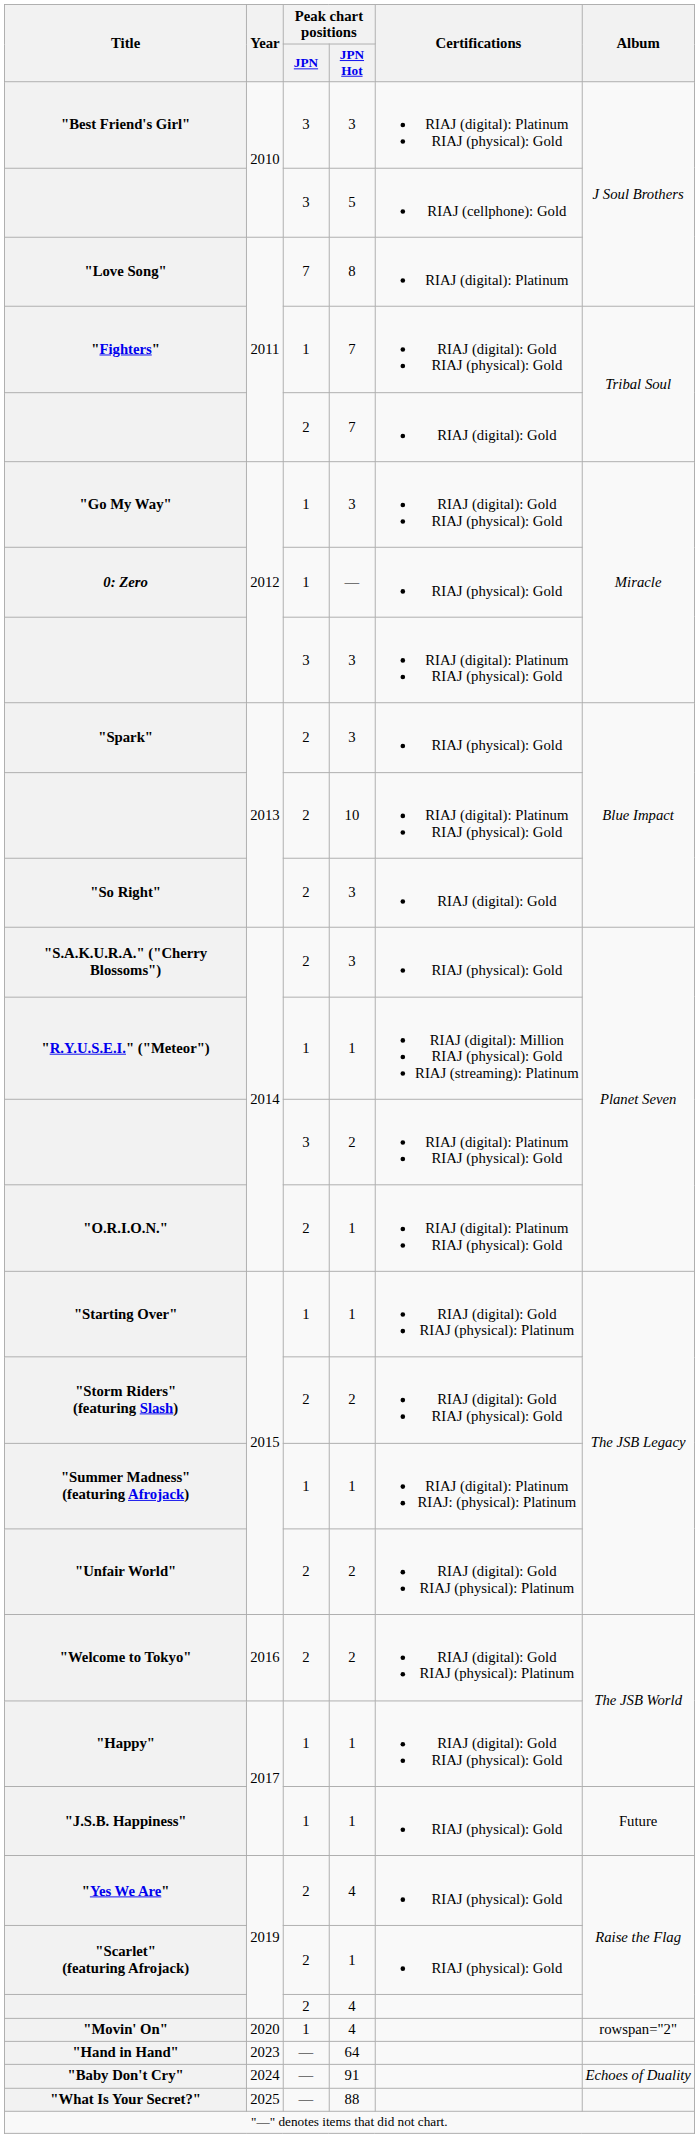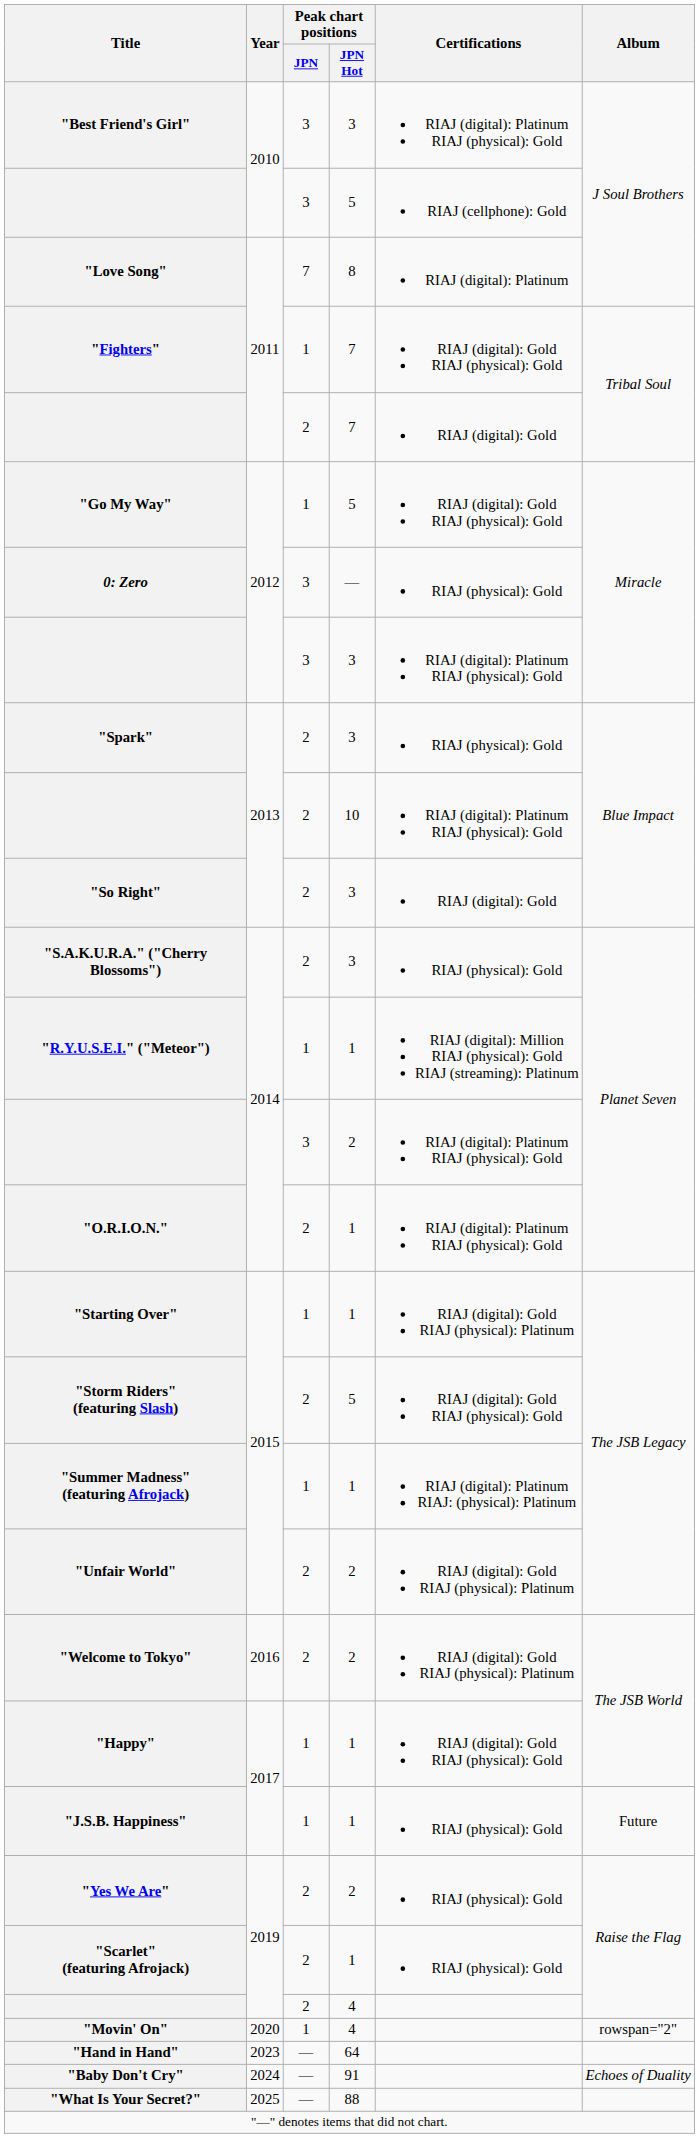"Go My Way" | Peak chart positions / JPN Hot: 3 -> 5
0: Zero | Peak chart positions / JPN: 1 -> 3
"Storm Riders" (featuring Slash) | Peak chart positions / JPN Hot: 2 -> 5
"Yes We Are" | Peak chart positions / JPN Hot: 4 -> 2
